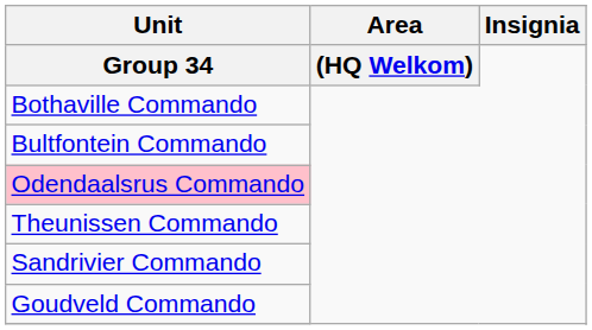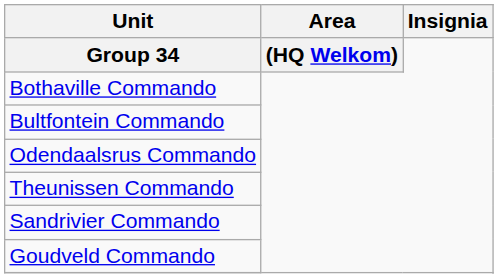Odendaalsrus Commando | Unit / Group 34: pink background -> no background
